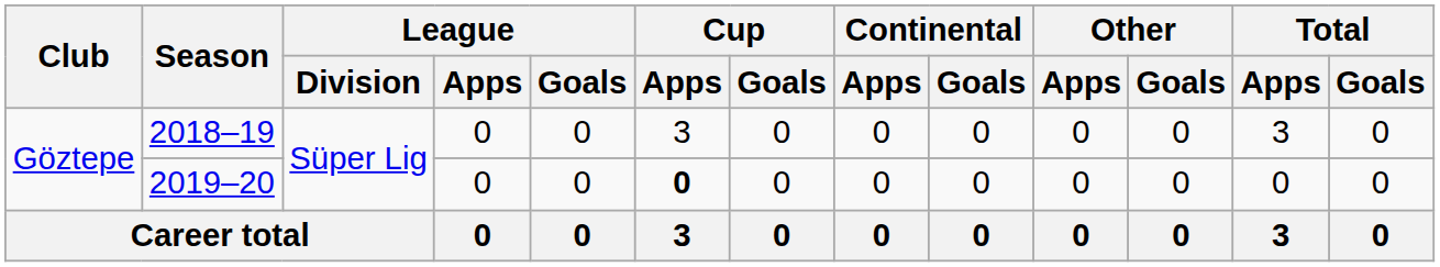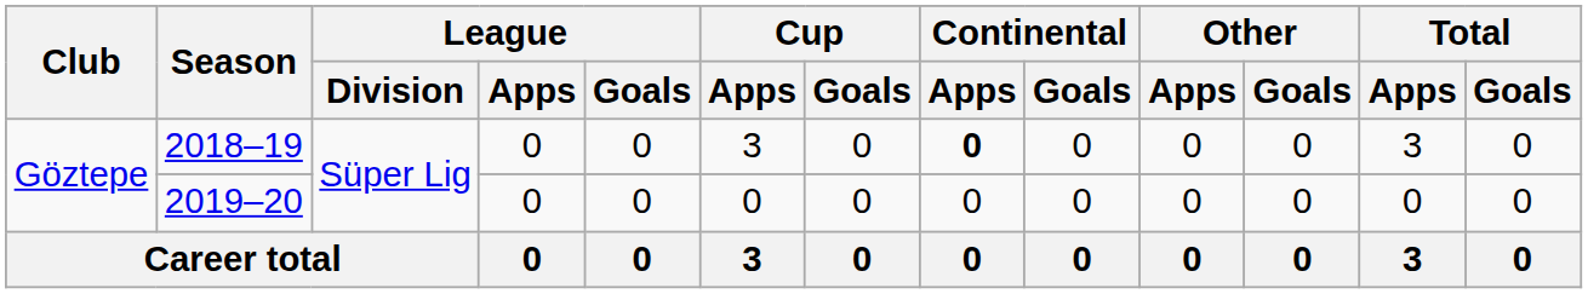2018–19 | Continental / Apps: normal -> bold
2019–20 | Cup / Apps: bold -> normal
